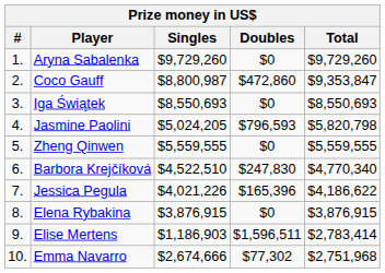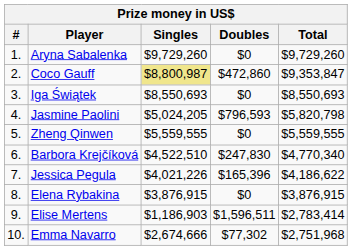Coco Gauff | Singles: no background -> khaki background
